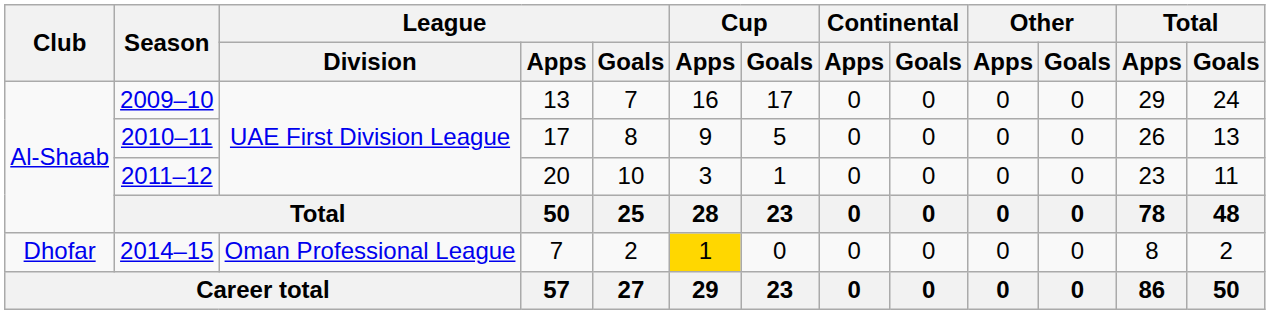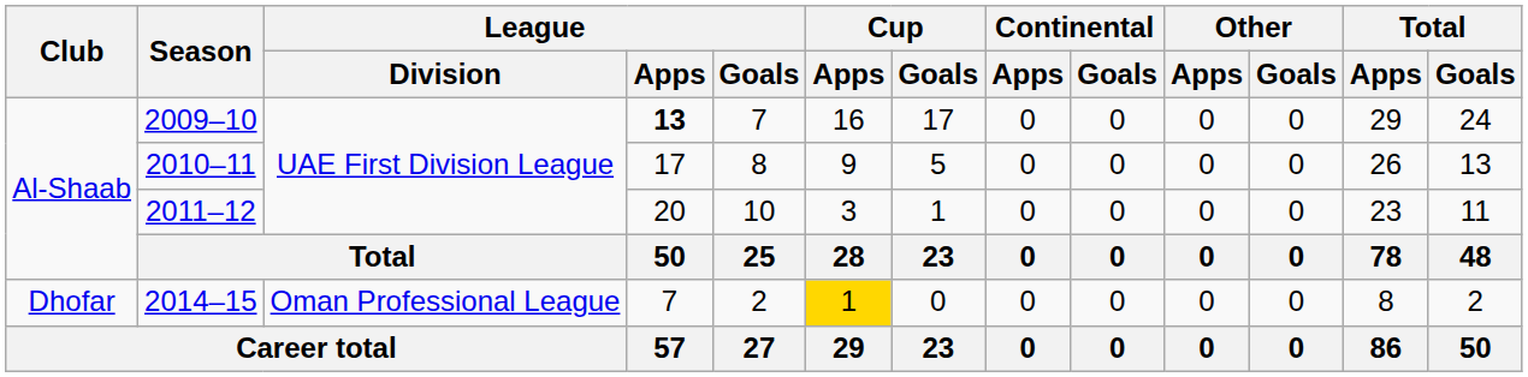2009–10 | League / Apps: normal -> bold
